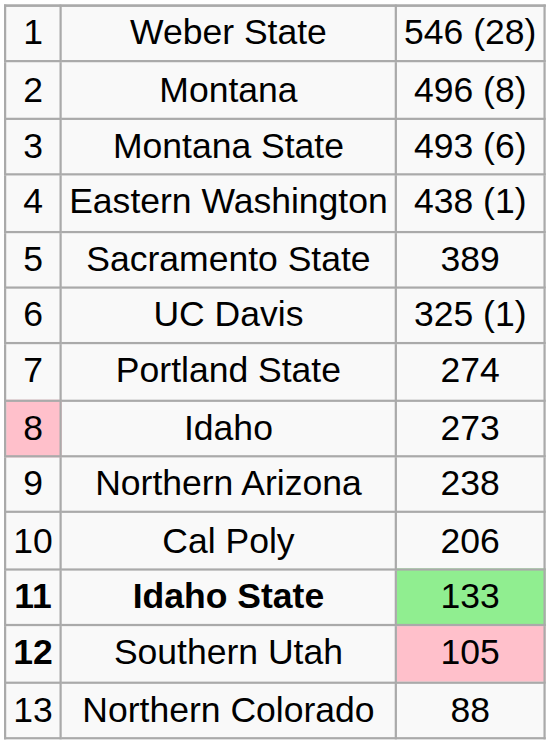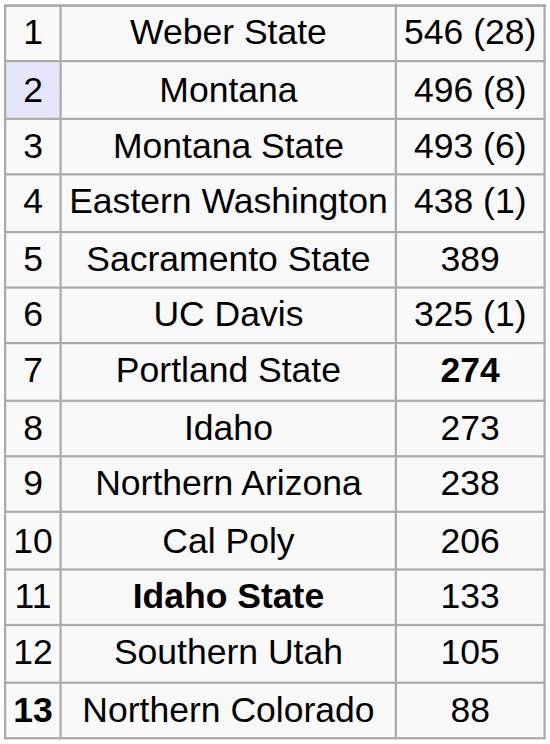Montana | column 1: no background -> lavender background
Portland State | column 3: normal -> bold
Idaho | column 1: pink background -> no background
Idaho State | column 1: bold -> normal
Idaho State | column 3: lightgreen background -> no background
Southern Utah | column 1: bold -> normal
Southern Utah | column 3: pink background -> no background
Northern Colorado | column 1: normal -> bold
